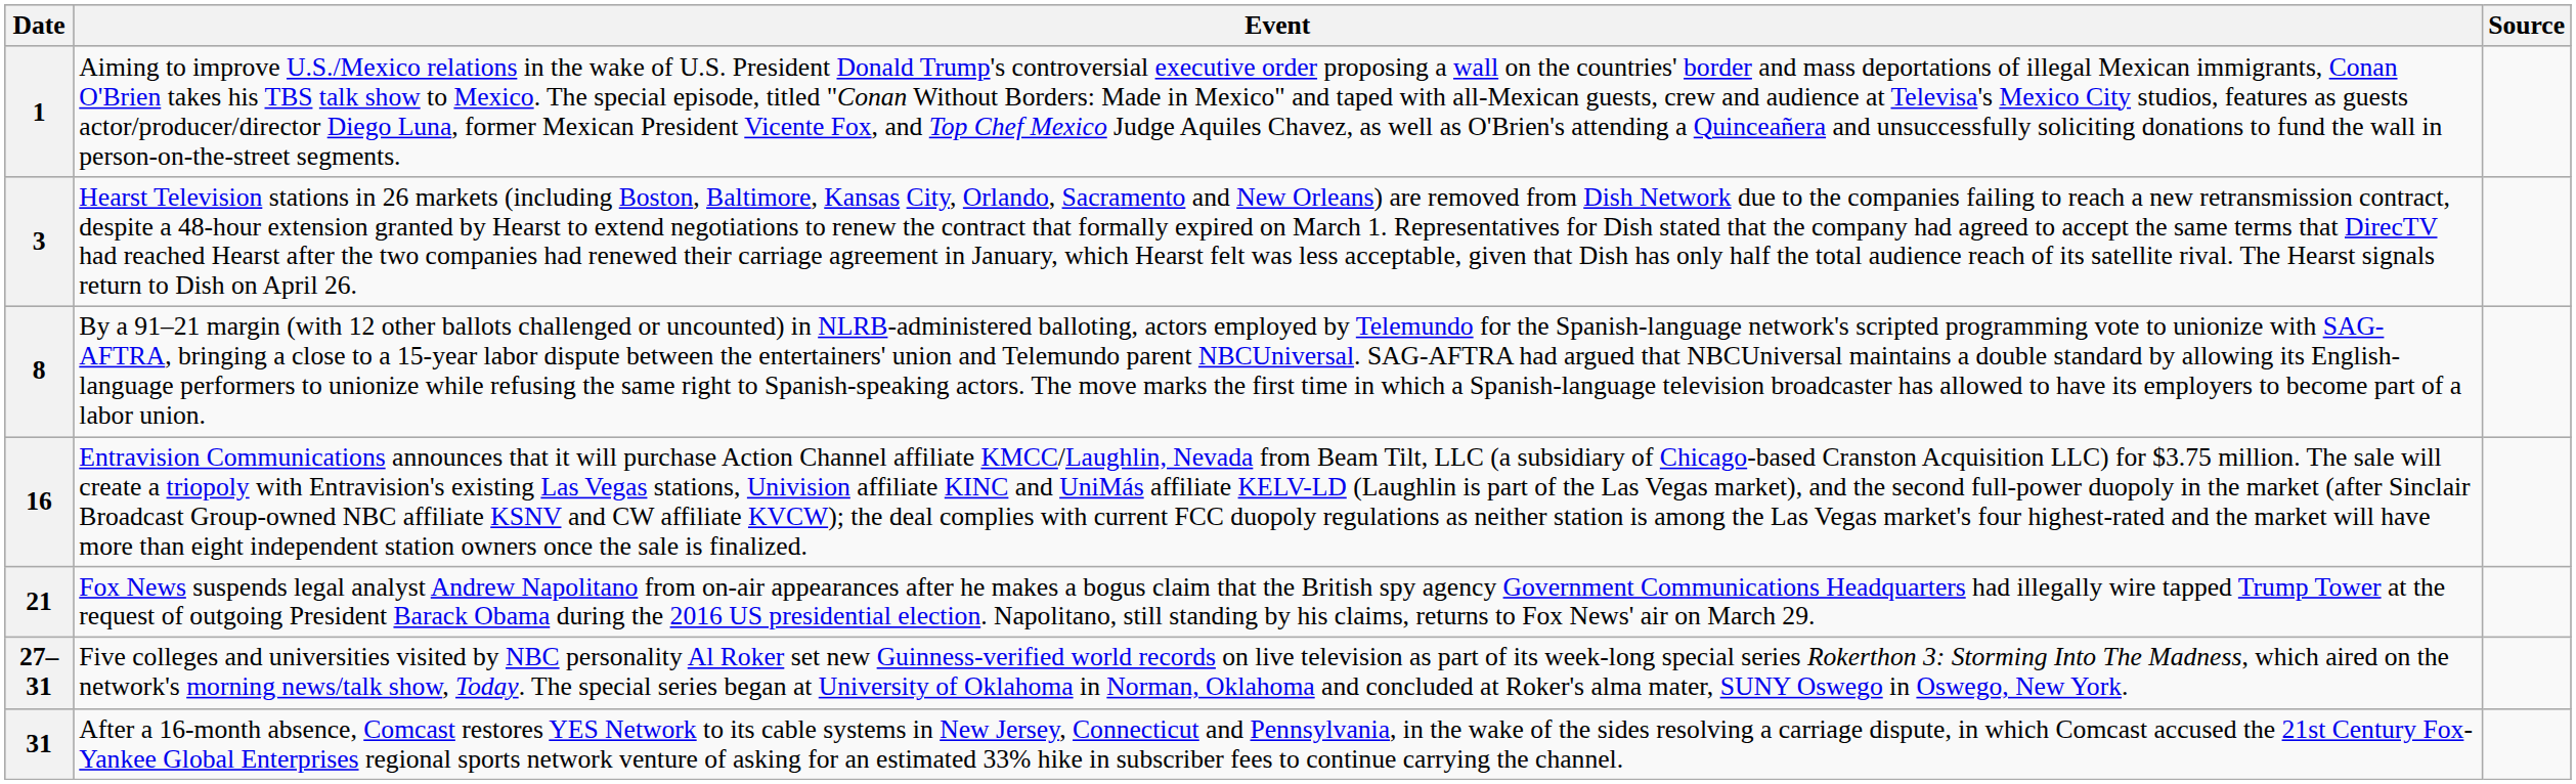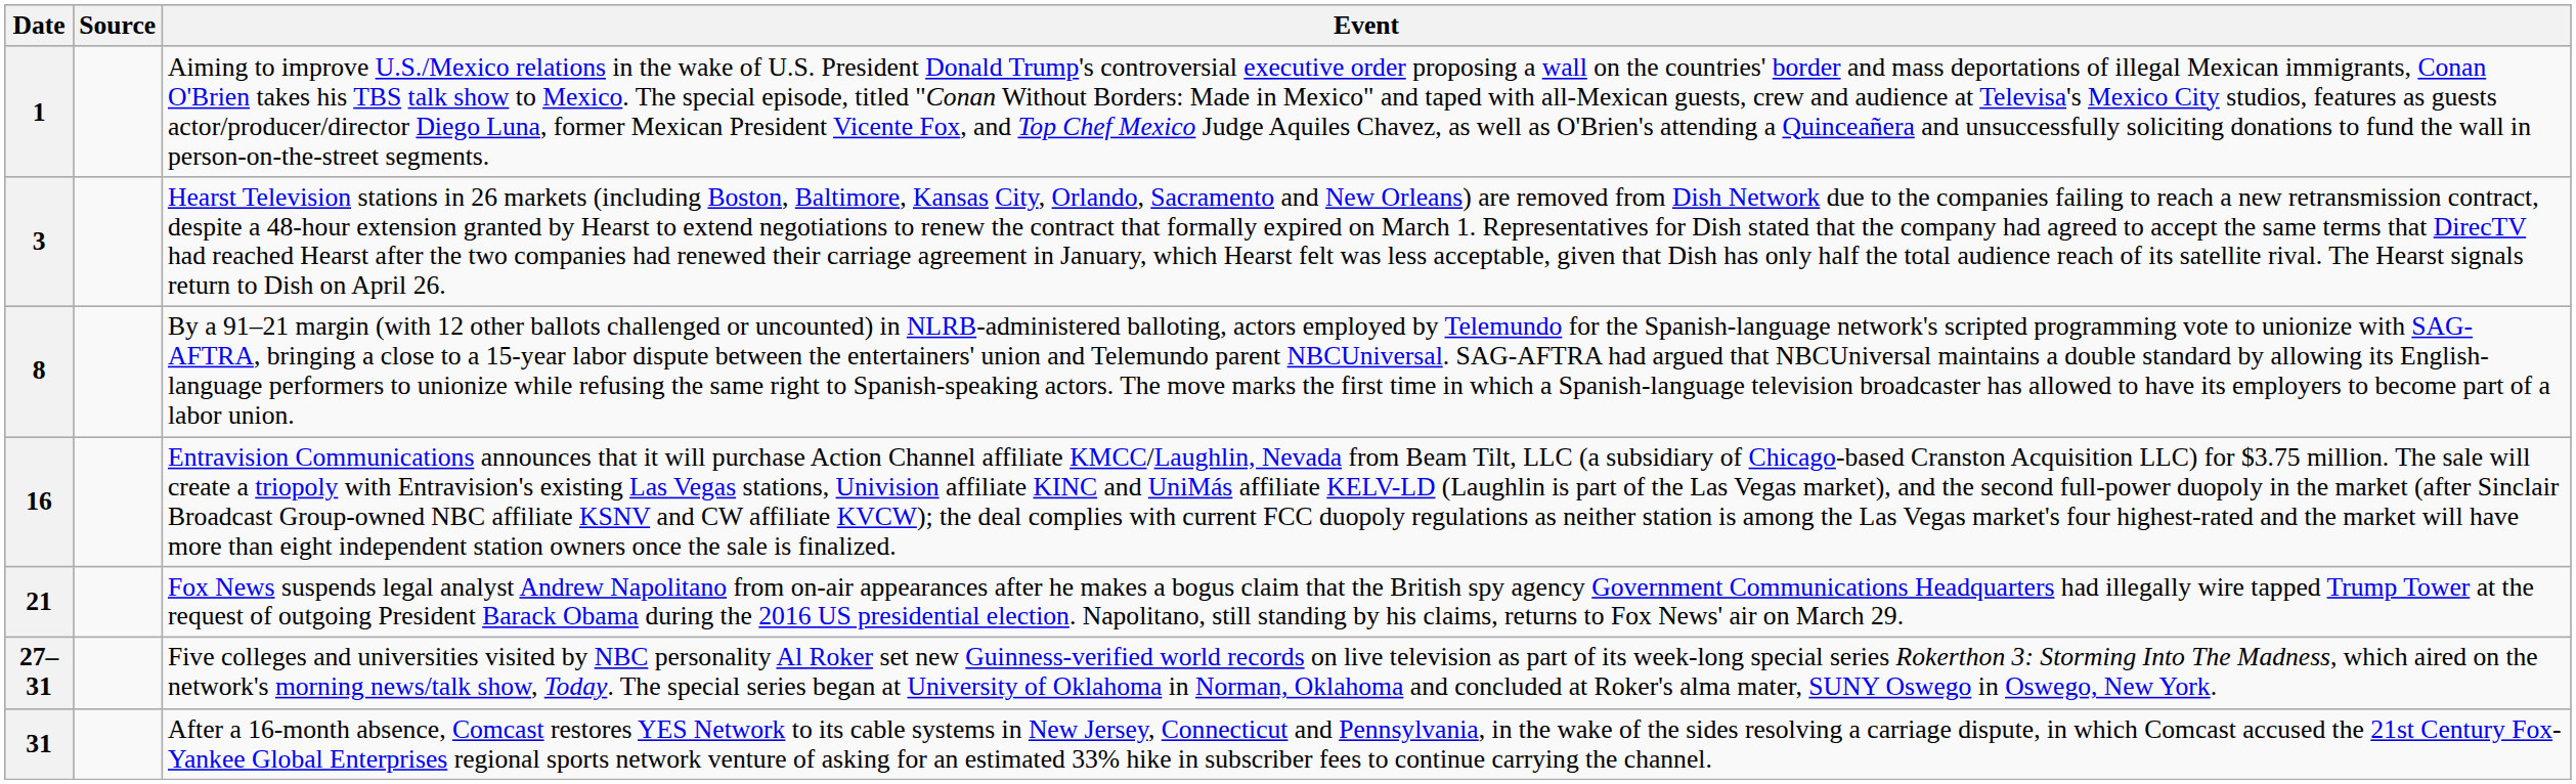columns swapped: Event <-> Source
